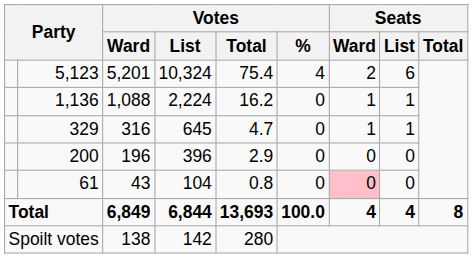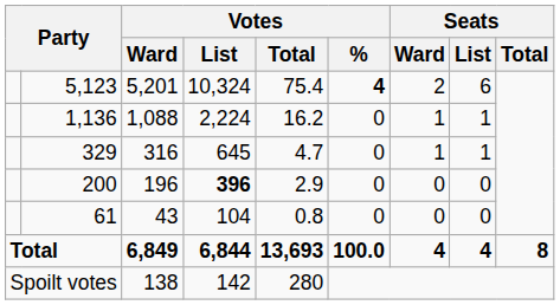5,123 | Votes / %: normal -> bold
200 | Votes / List: normal -> bold
61 | Seats / Ward: pink background -> no background
